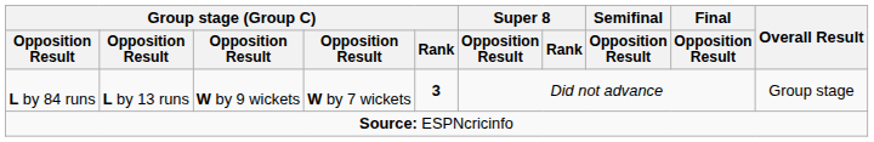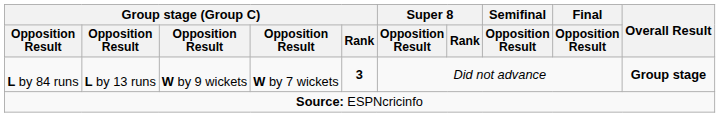L by 84 runs | Overall Result: normal -> bold
